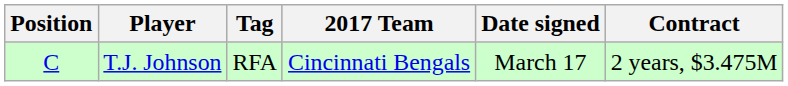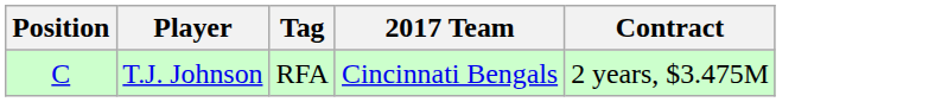- column: Date signed | March 17
